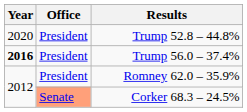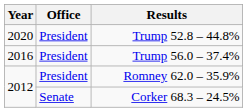Trump 56.0 – 37.4% | Year: bold -> normal
Corker 68.3 – 24.5% | Office: lightsalmon background -> no background
